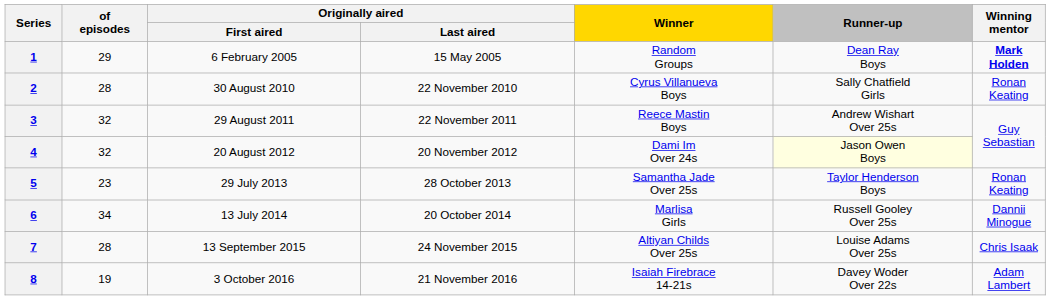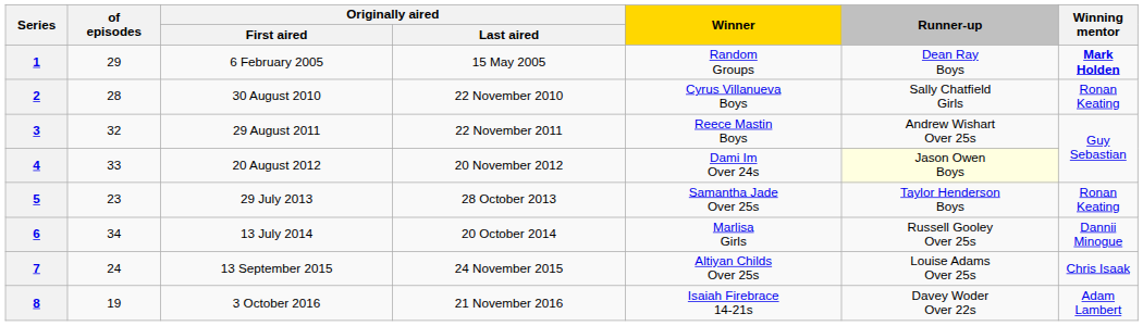4 | of episodes: 32 -> 33
7 | of episodes: 28 -> 24
